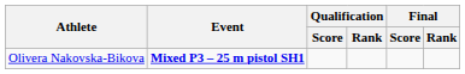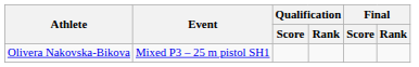Olivera Nakovska-Bikova | Event: bold -> normal
